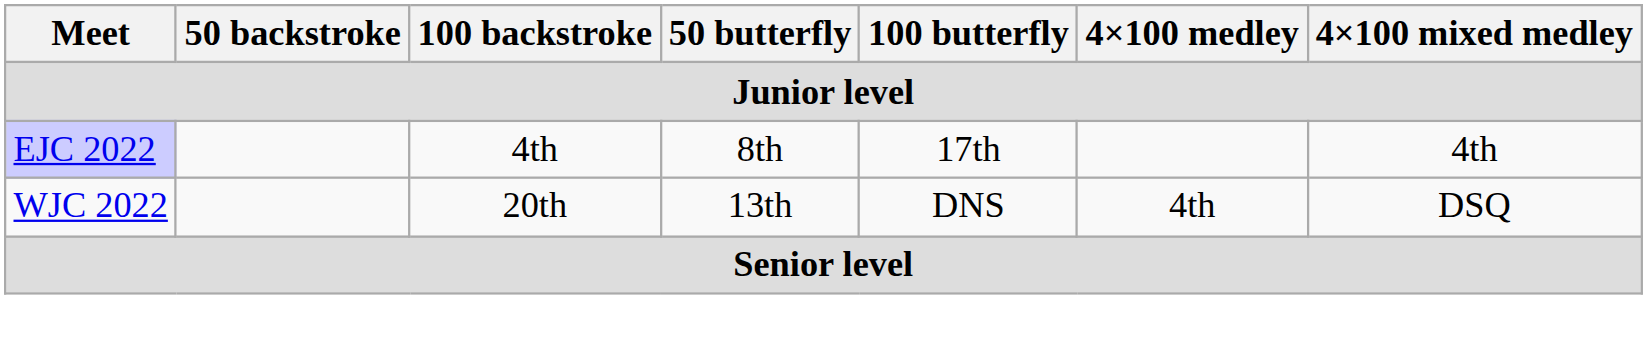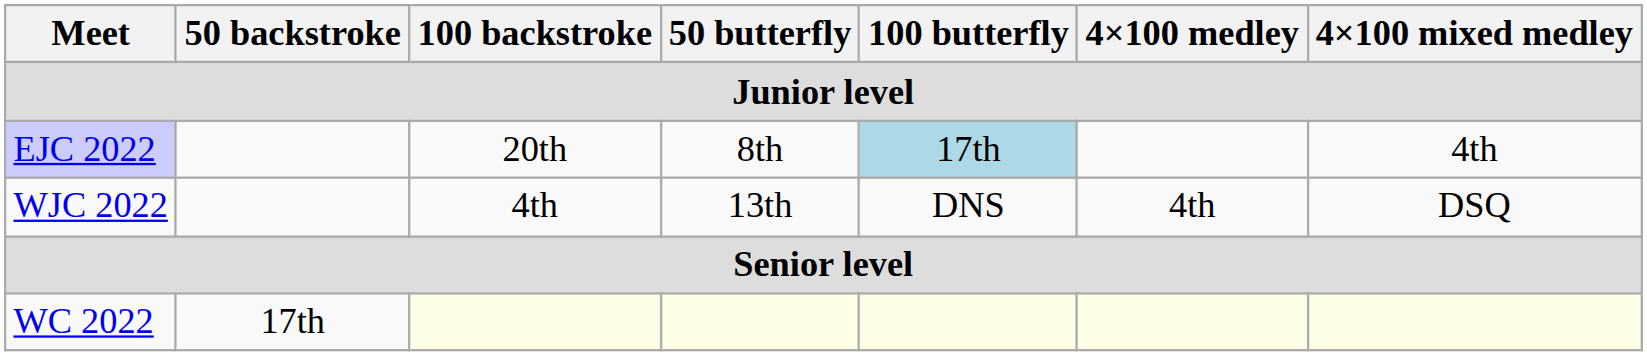EJC 2022 | 100 backstroke: 4th -> 20th
EJC 2022 | 100 butterfly: no background -> lightblue background
WJC 2022 | 100 backstroke: 20th -> 4th
+ row: WC 2022 | 17th
